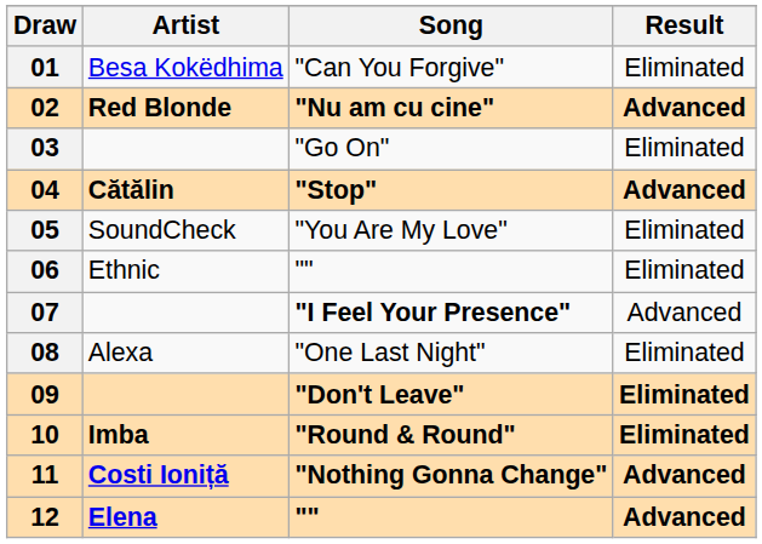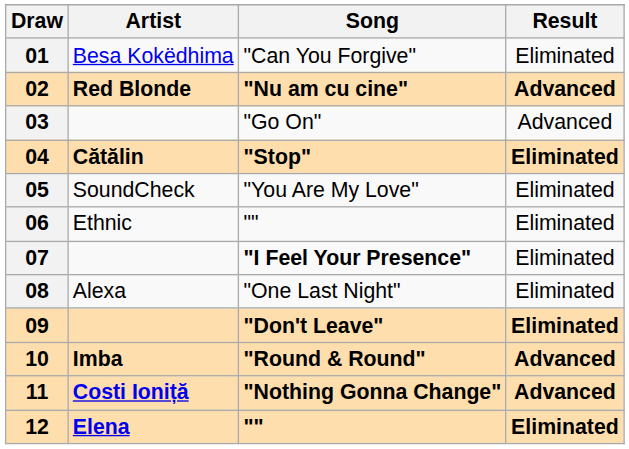03 | Result: Eliminated -> Advanced
04 | Result: Advanced -> Eliminated
07 | Result: Advanced -> Eliminated
10 | Result: Eliminated -> Advanced
12 | Result: Advanced -> Eliminated
